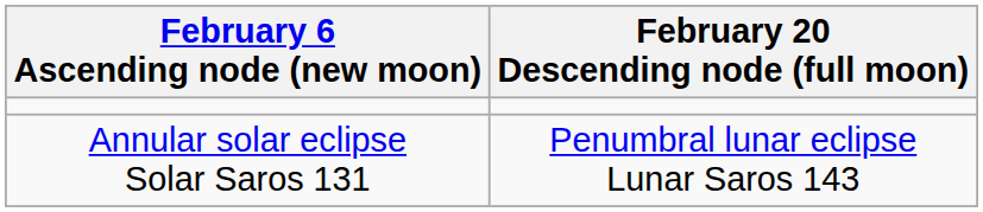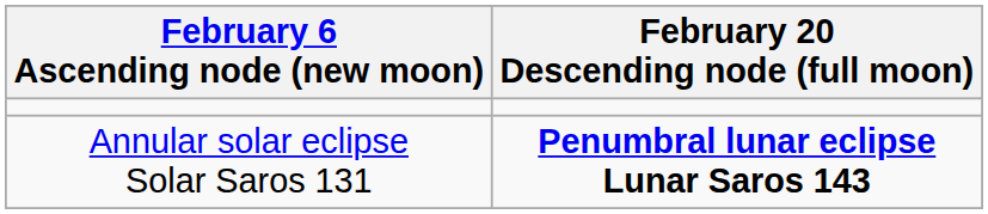Annular solar eclipse Solar Saros 131 | February 20 Descending node (full moon): normal -> bold
